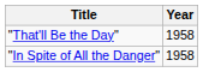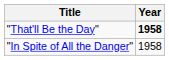"That'll Be the Day" | Year: normal -> bold
